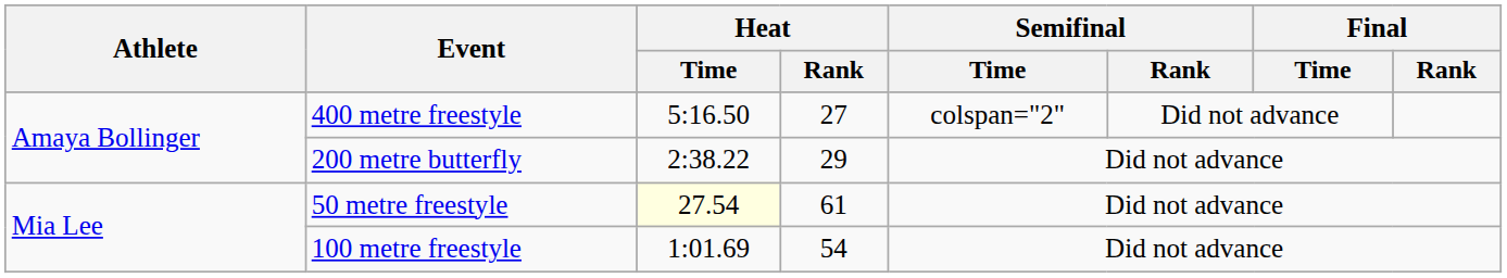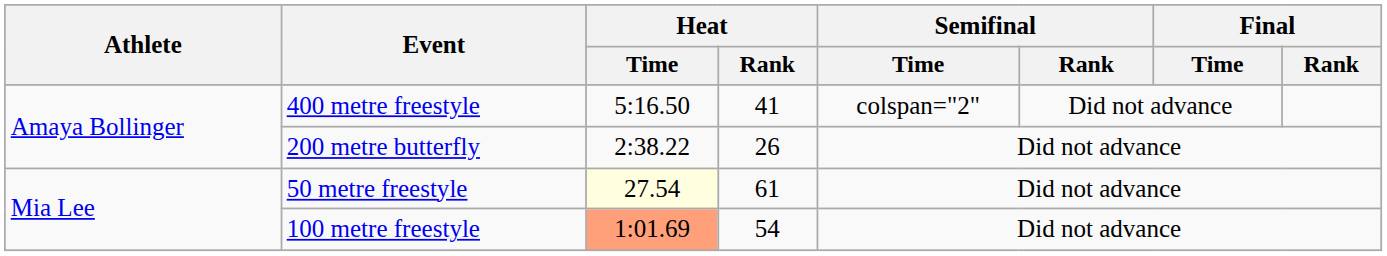400 metre freestyle | Heat / Rank: 27 -> 41
200 metre butterfly | Heat / Rank: 29 -> 26
100 metre freestyle | Heat / Time: no background -> lightsalmon background
